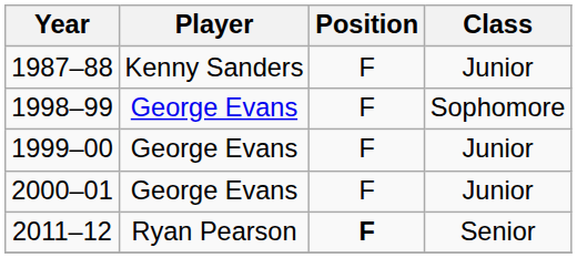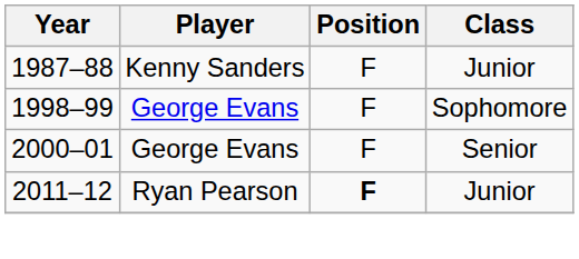- row: 1999–00 | George Evans | F | Junior
2000–01 | Class: Junior -> Senior
2011–12 | Class: Senior -> Junior
